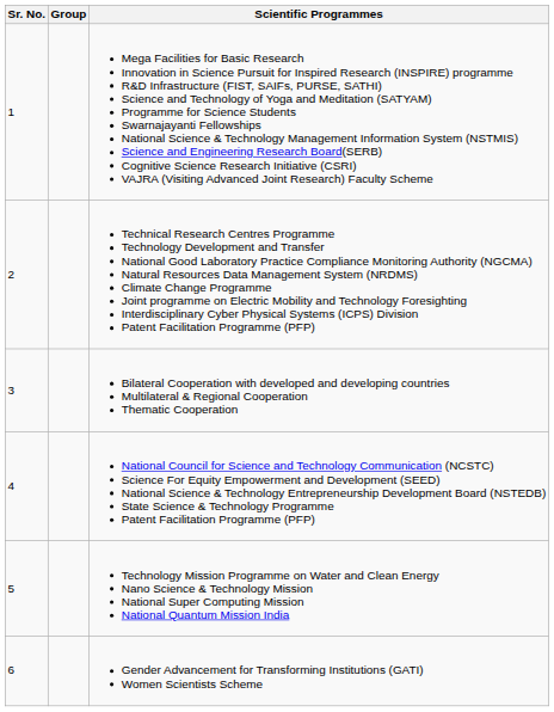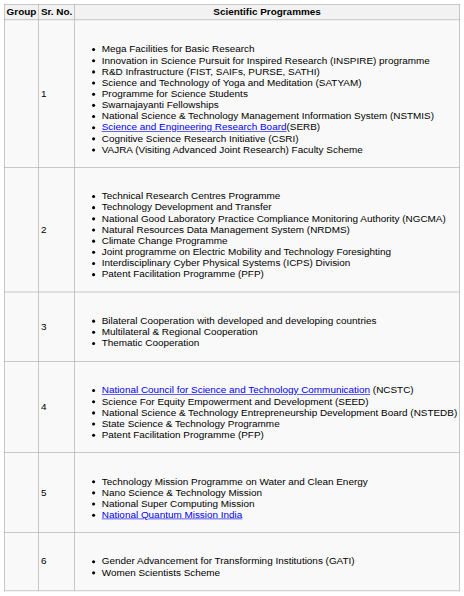columns swapped: Sr. No. <-> Group
